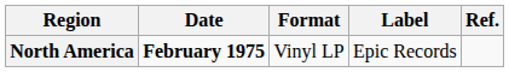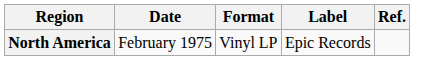North America | Date: bold -> normal
